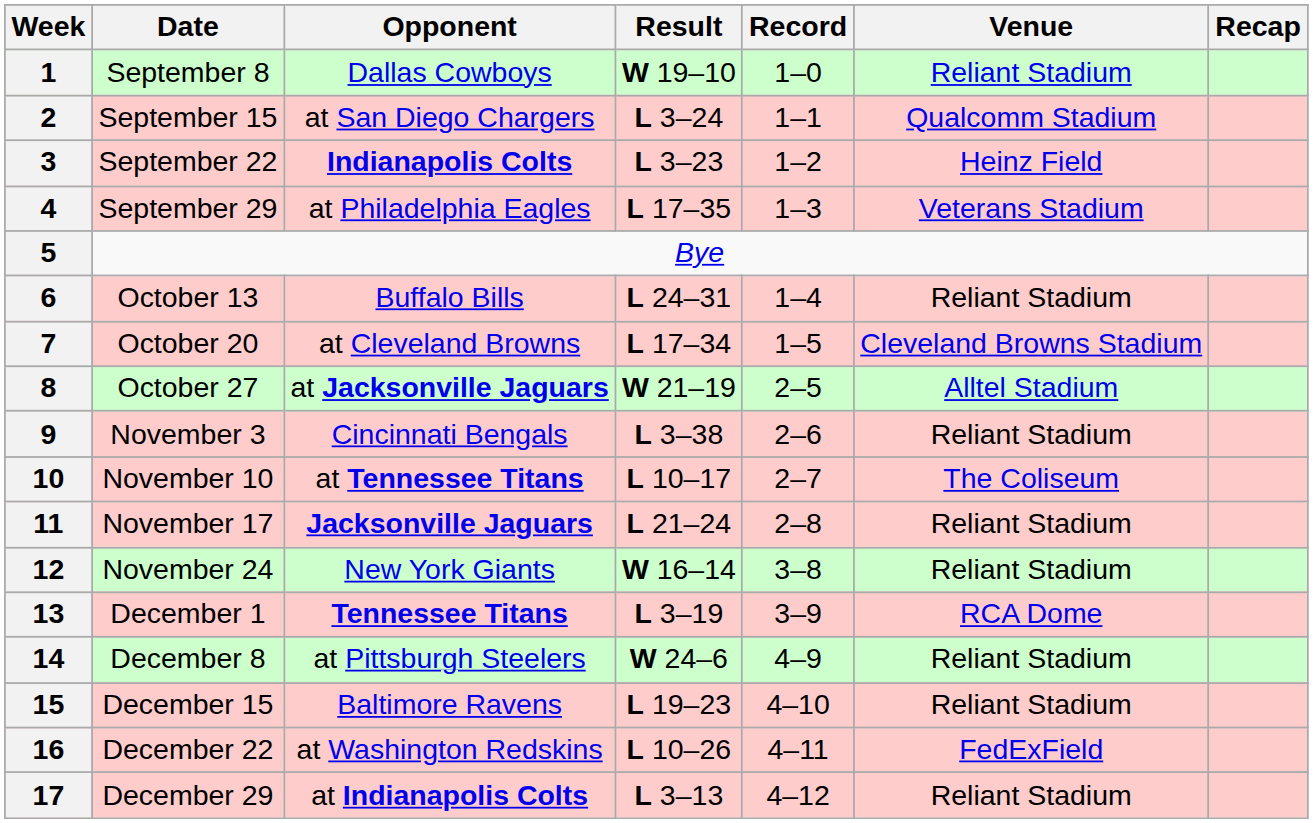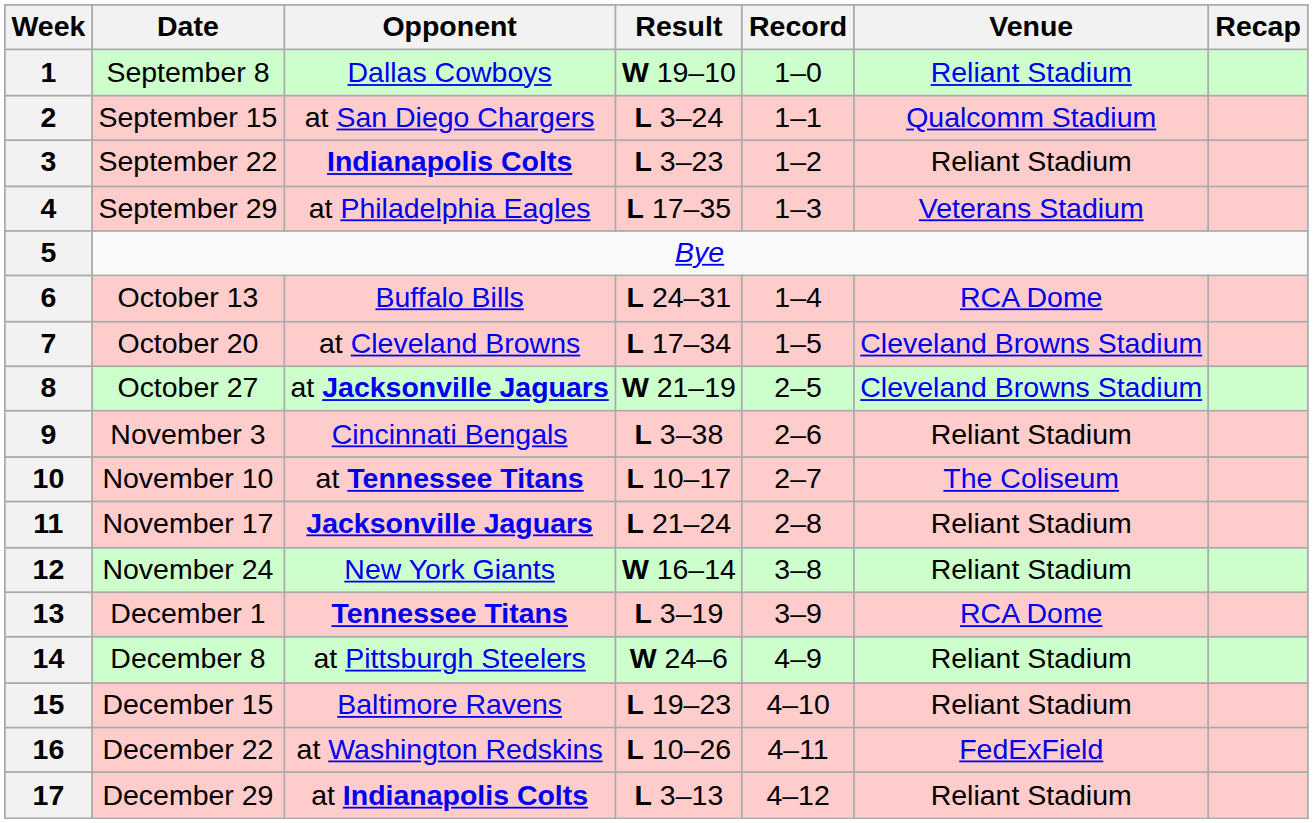3 | Venue: Heinz Field -> Reliant Stadium
6 | Venue: Reliant Stadium -> RCA Dome
8 | Venue: Alltel Stadium -> Cleveland Browns Stadium
